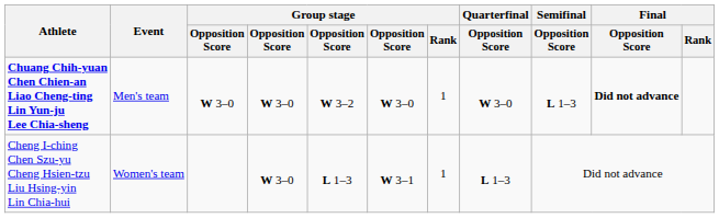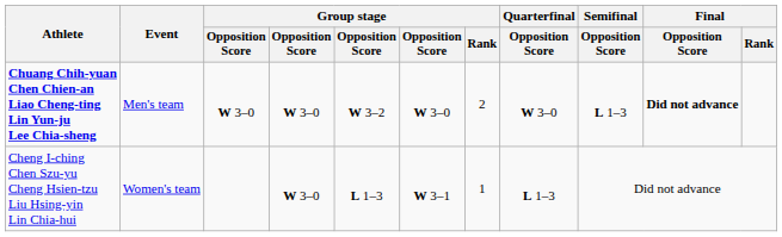row 3 | Group stage / Rank: 1 -> 2
